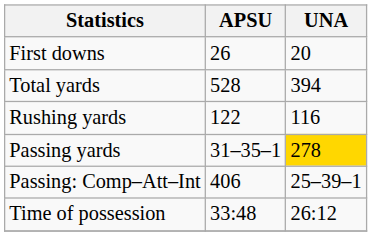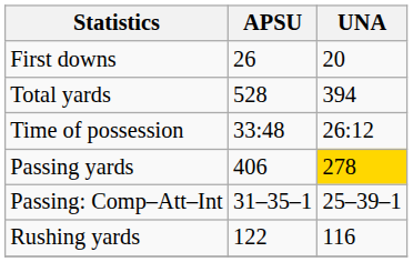rows swapped: Rushing yards <-> Time of possession
Passing yards | APSU: 31–35–1 -> 406
Passing: Comp–Att–Int | APSU: 406 -> 31–35–1
